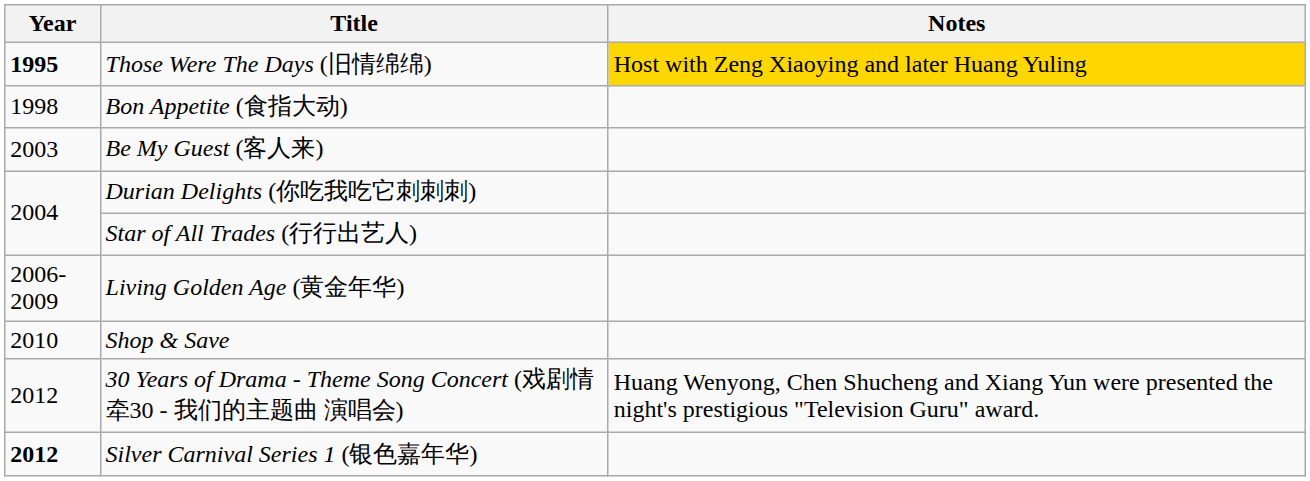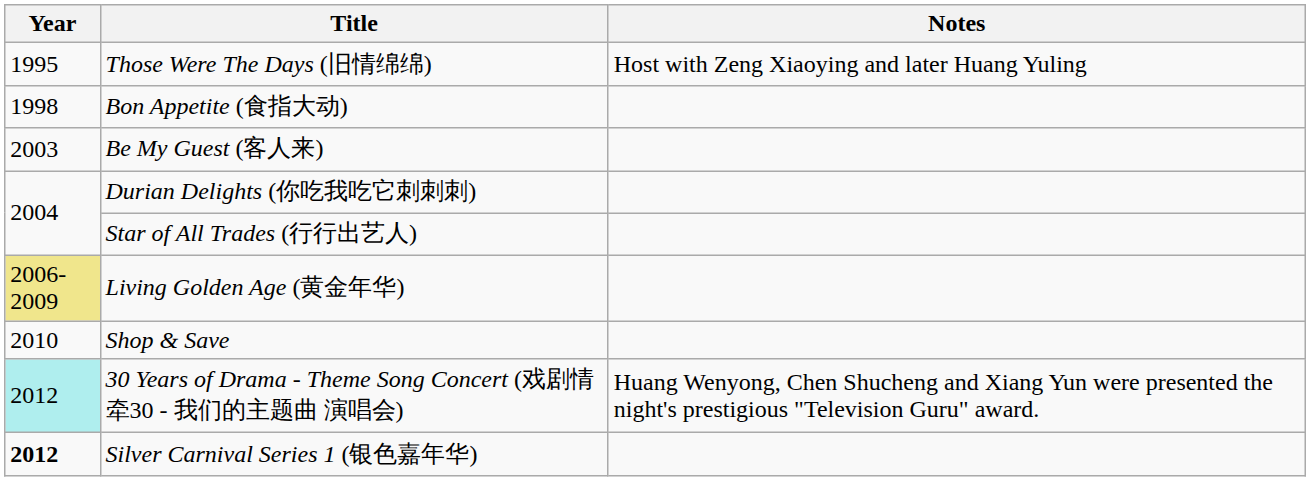Those Were The Days (旧情绵绵) | Year: bold -> normal
Those Were The Days (旧情绵绵) | Notes: gold background -> no background
Living Golden Age (黄金年华) | Year: no background -> khaki background
30 Years of Drama - Theme Song Concert (戏剧情牵30 - 我们的主题曲 演唱会) | Year: no background -> paleturquoise background
